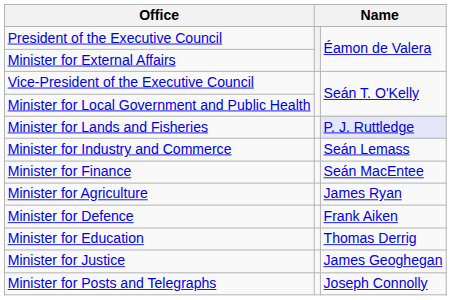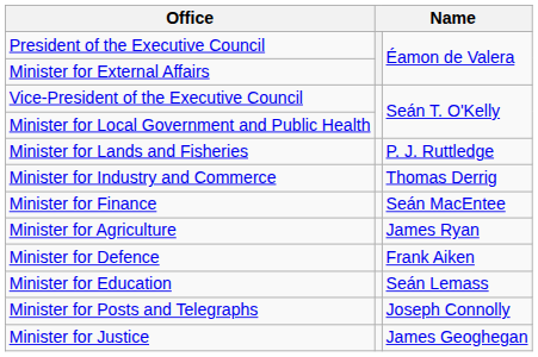Minister for Lands and Fisheries | column 3: lavender background -> no background
Minister for Industry and Commerce | column 3: Seán Lemass -> Thomas Derrig
Minister for Education | column 3: Thomas Derrig -> Seán Lemass
rows swapped: Minister for Justice <-> Minister for Posts and Telegraphs
